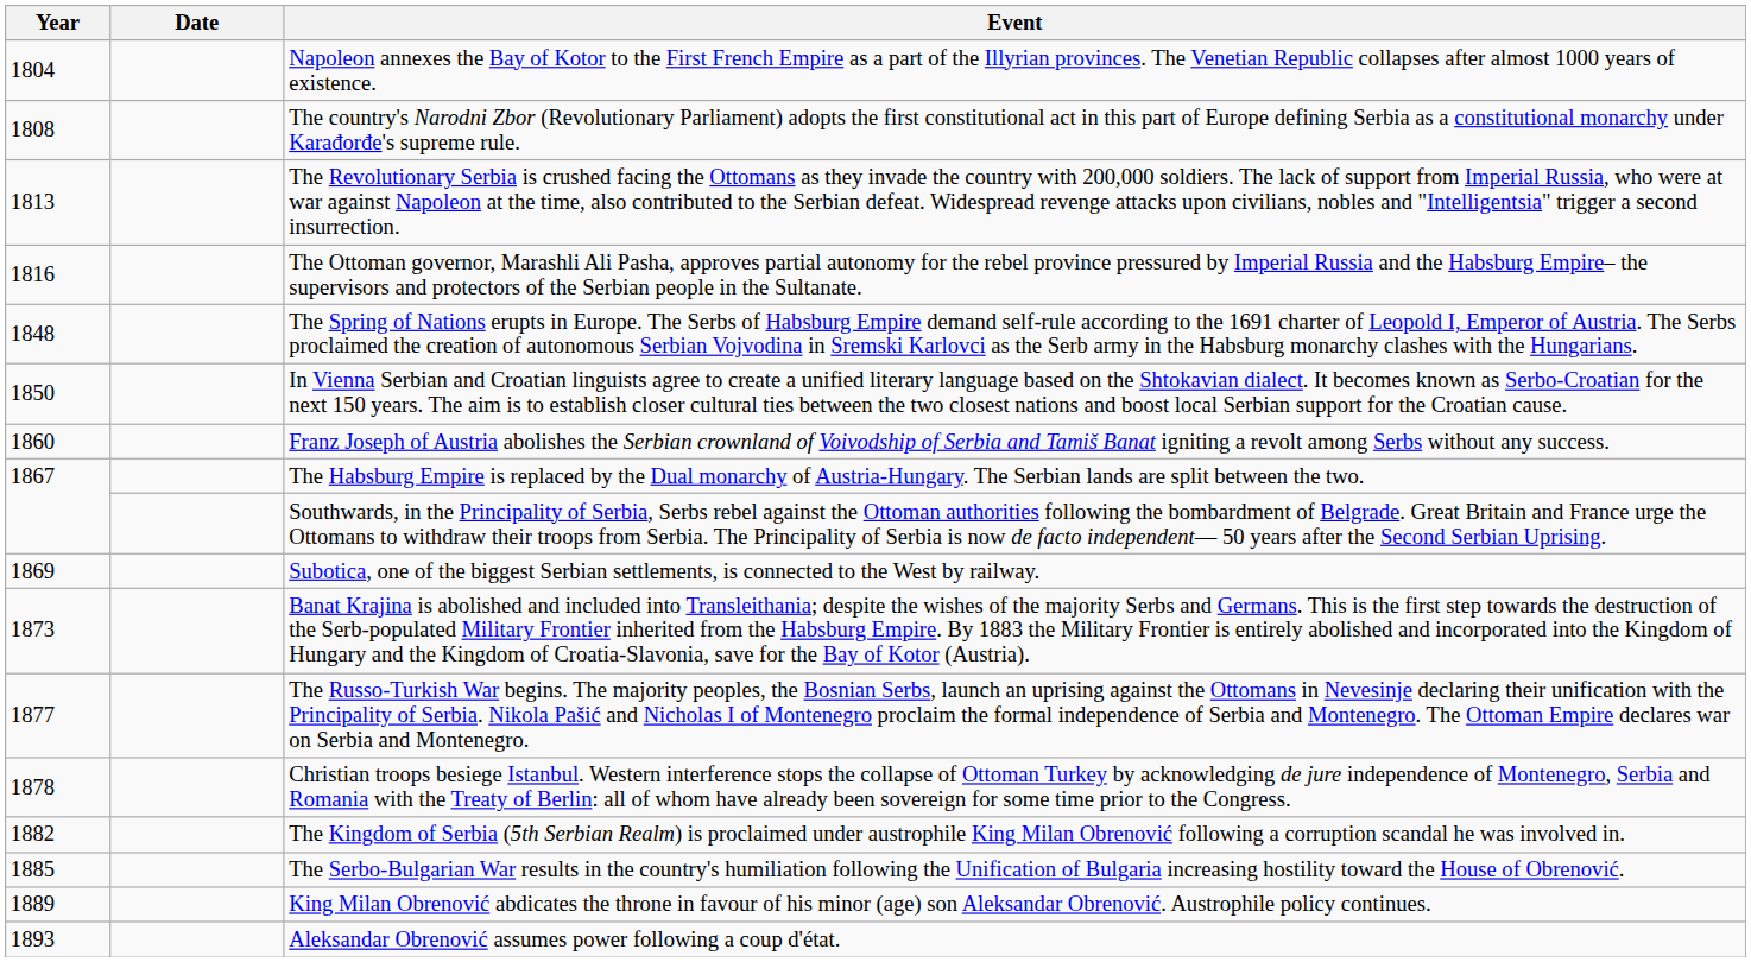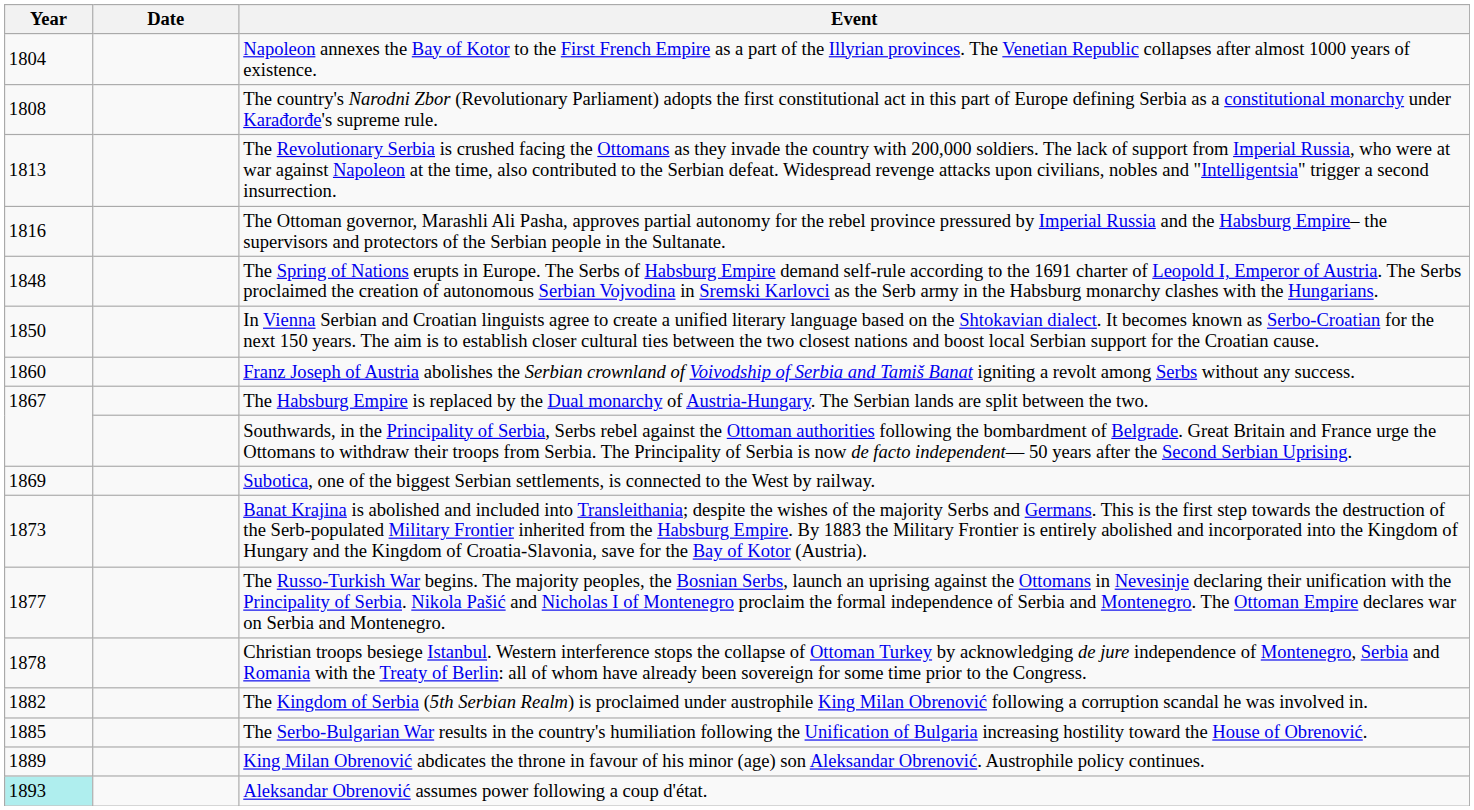Aleksandar Obrenović assumes power following a coup d'état. | Year: no background -> paleturquoise background
